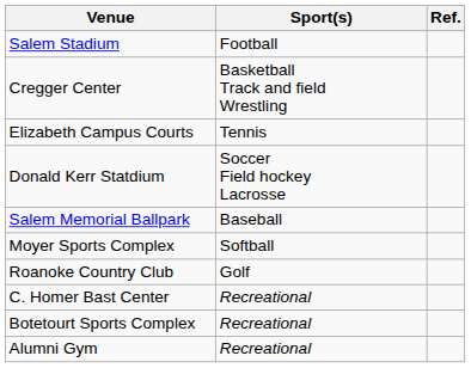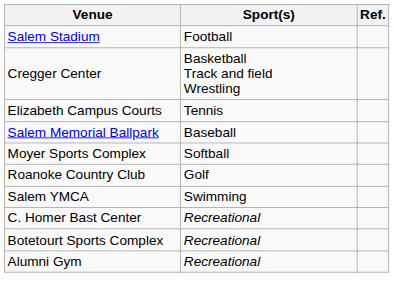- row: Donald Kerr Statdium | Soccer Field hockey Lacrosse
+ row: Salem YMCA | Swimming
